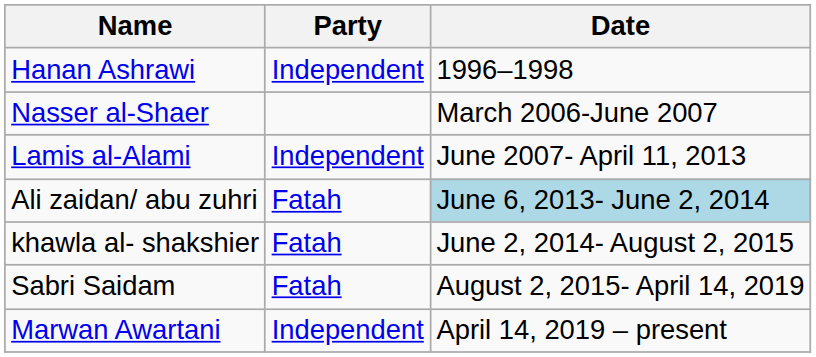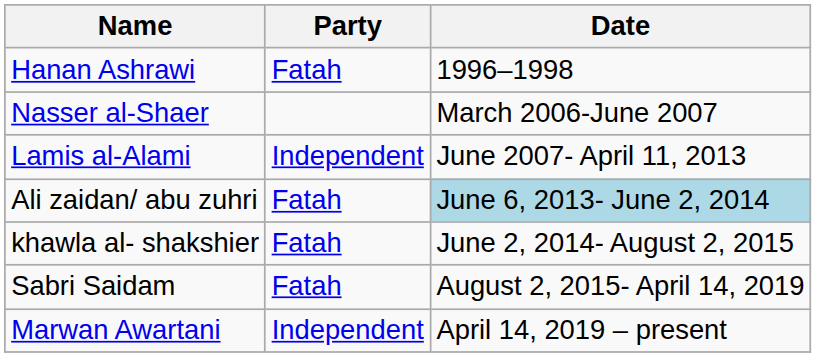Hanan Ashrawi | Party: Independent -> Fatah
